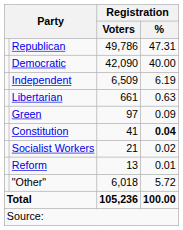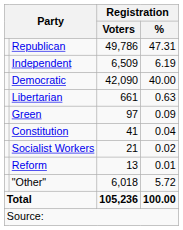rows swapped: Democratic <-> Independent
Constitution | Registration / %: bold -> normal
